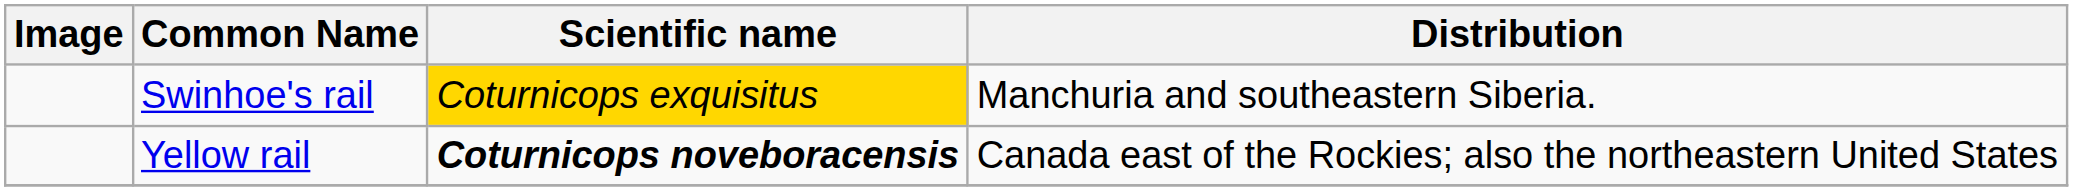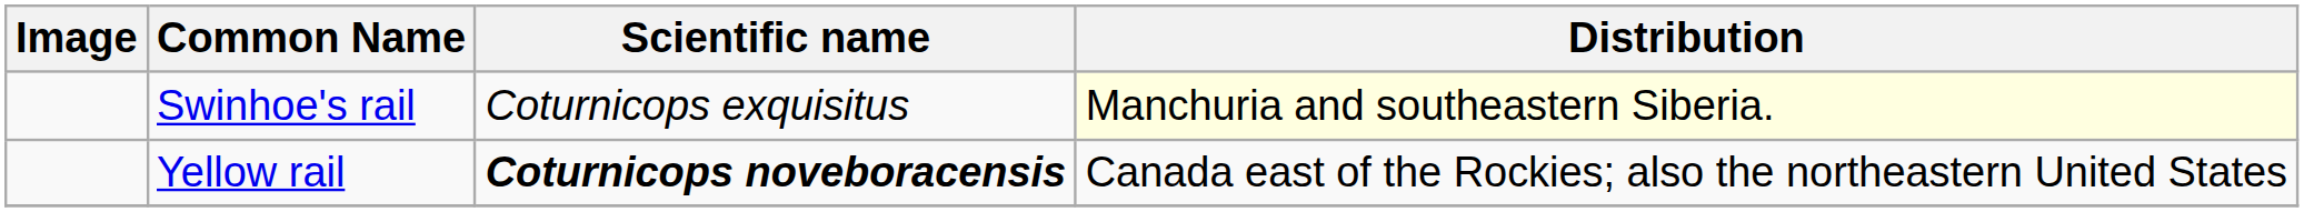Swinhoe's rail | Scientific name: gold background -> no background
Swinhoe's rail | Distribution: no background -> lightyellow background
